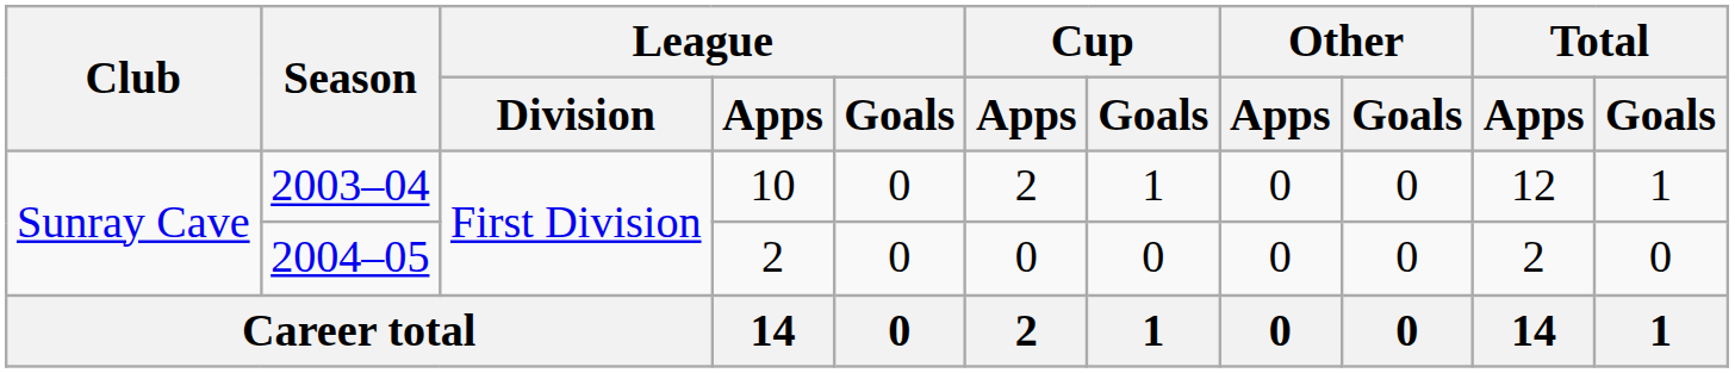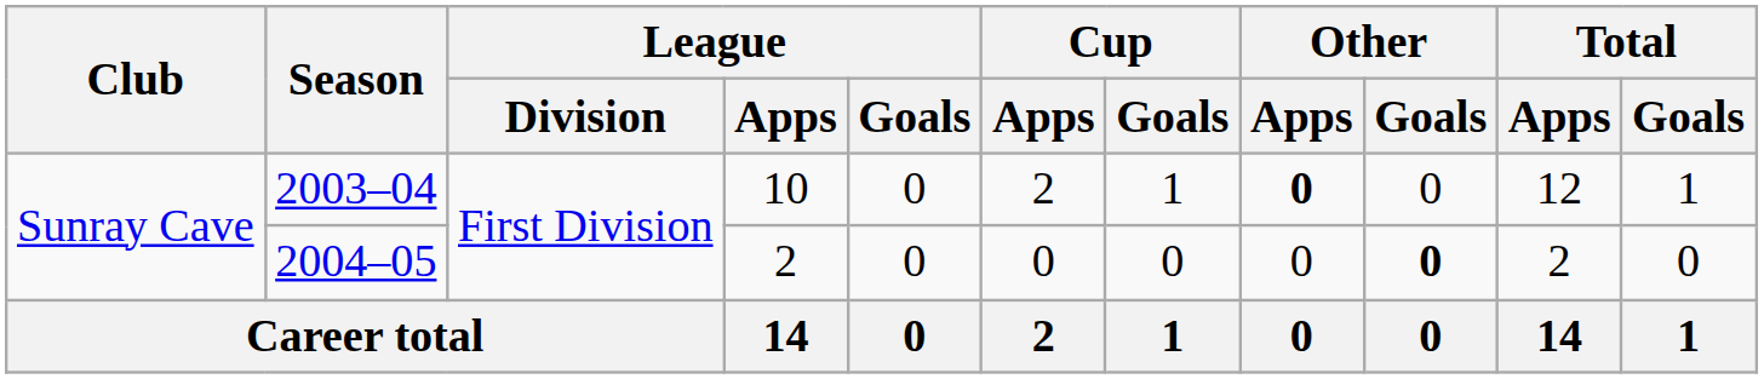2003–04 | Other / Apps: normal -> bold
2004–05 | Other / Goals: normal -> bold
